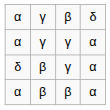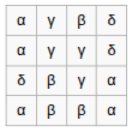row 2 | column 4: α -> δ
